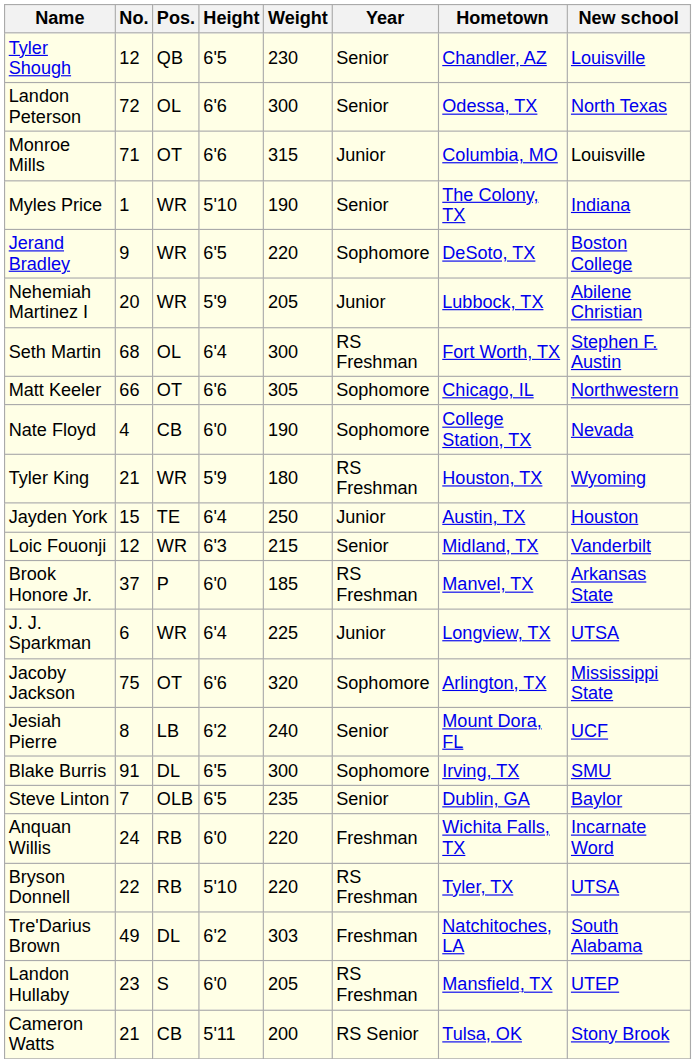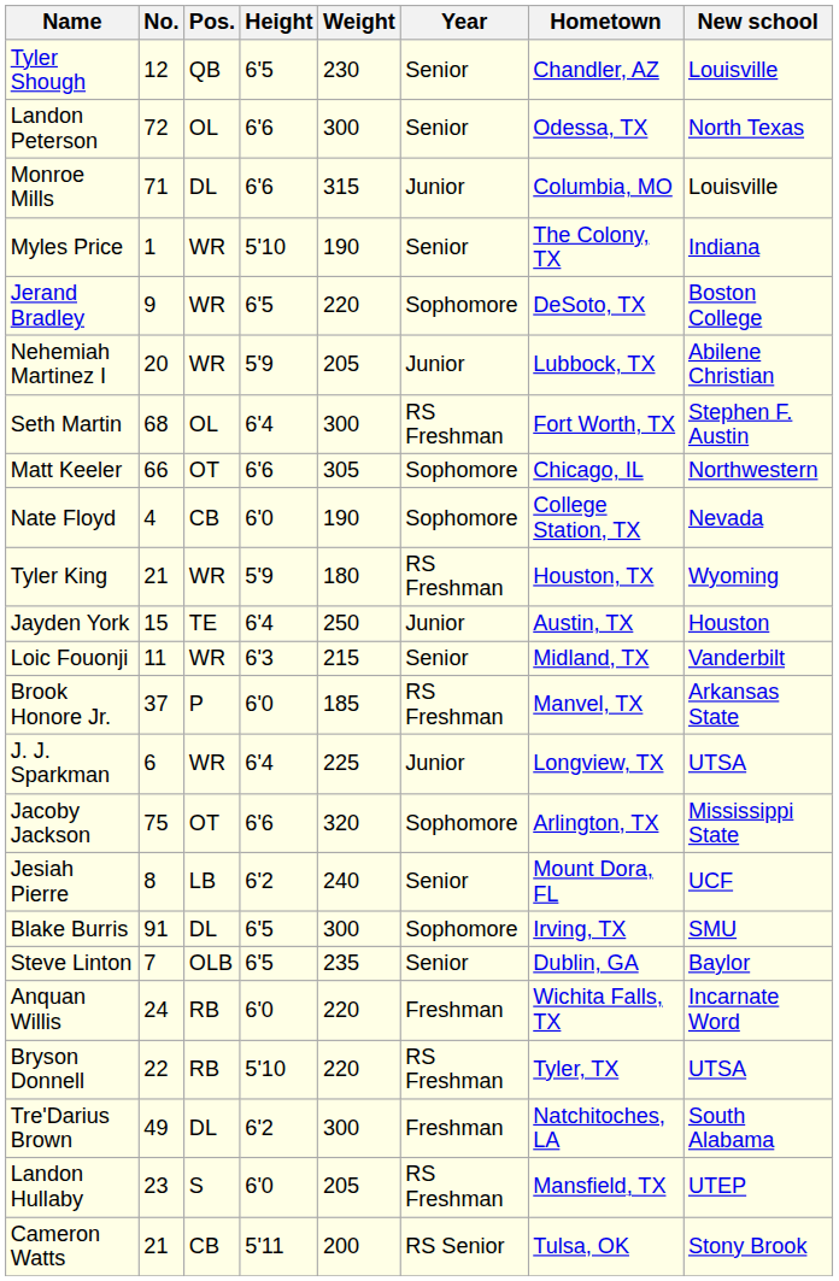Monroe Mills | Pos.: OT -> DL
Loic Fouonji | No.: 12 -> 11
Tre'Darius Brown | Weight: 303 -> 300
